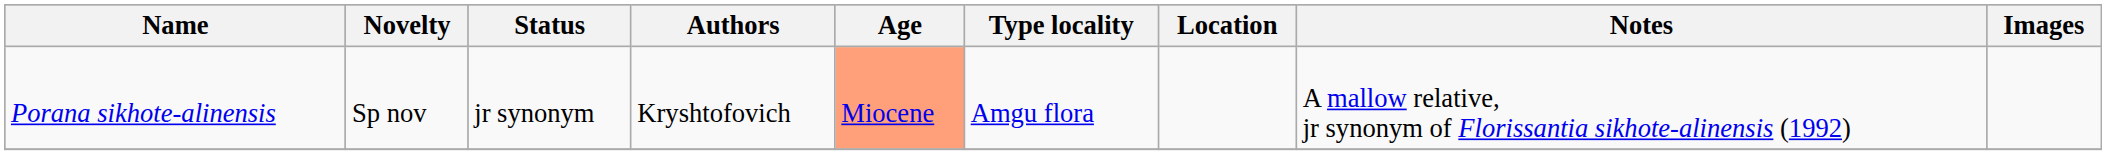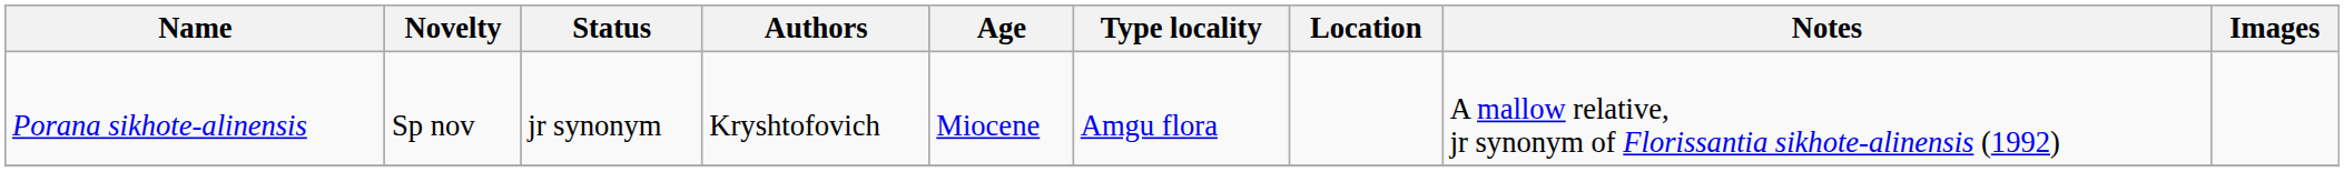Porana sikhote-alinensis | Age: lightsalmon background -> no background
